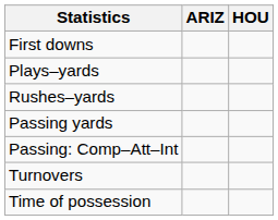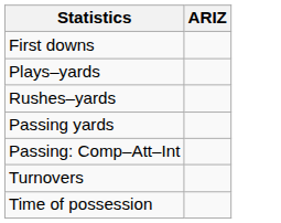- column: HOU
